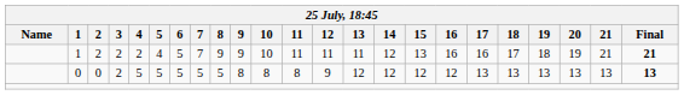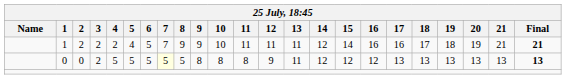row 3 | 15: 13 -> 14
row 4 | 7: no background -> lightyellow background
row 4 | 13: 12 -> 11
